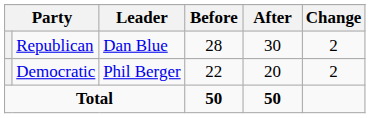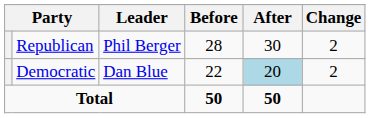Republican | Leader: Dan Blue -> Phil Berger
Democratic | Leader: Phil Berger -> Dan Blue
Democratic | After: no background -> lightblue background
